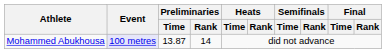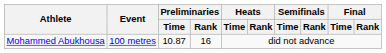Mohammed Abukhousa | Event: lavender background -> no background
Mohammed Abukhousa | Preliminaries / Time: 13.87 -> 10.87
Mohammed Abukhousa | Preliminaries / Rank: 14 -> 16
